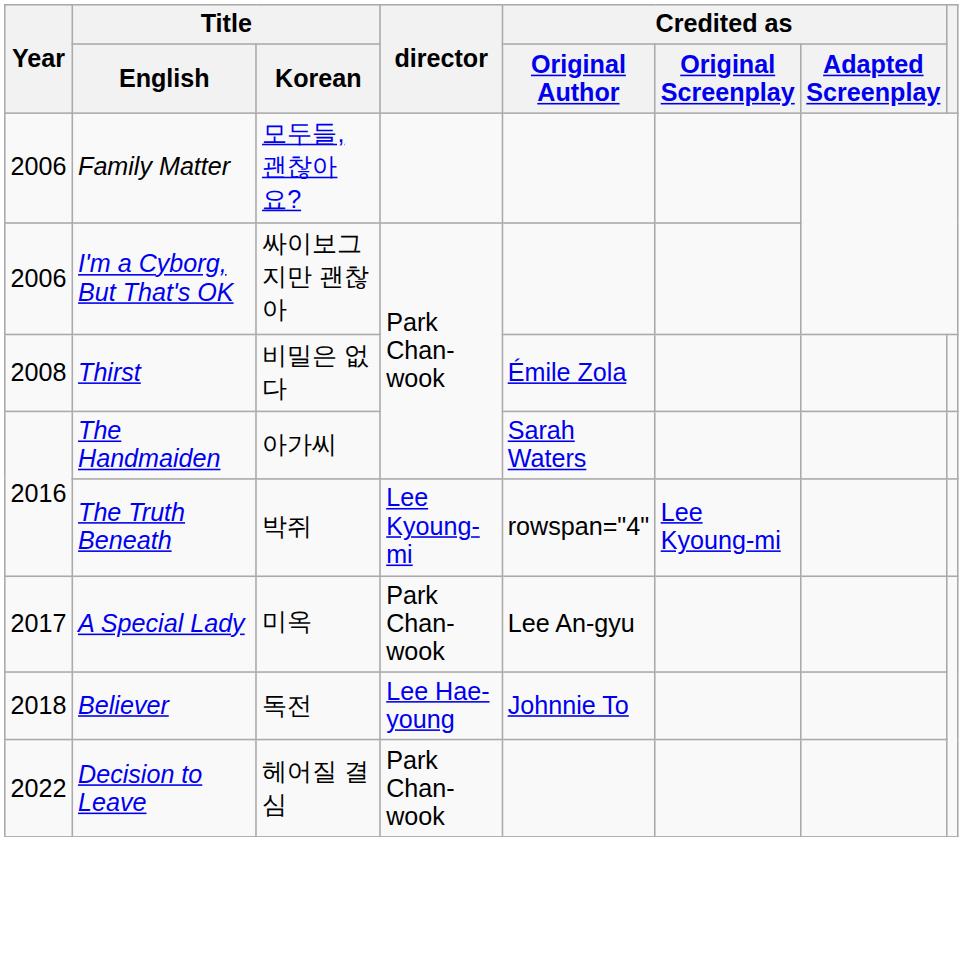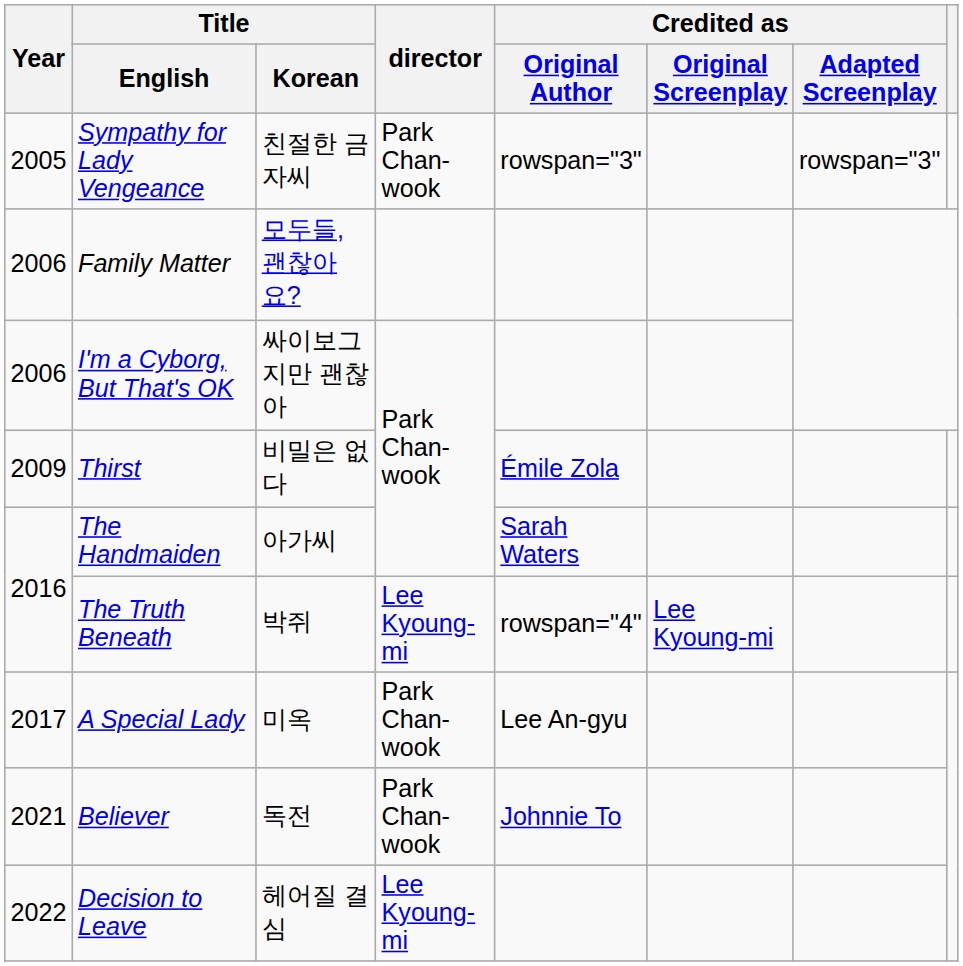+ row: 2005 | Sympathy for Lady Vengeance | 친절한 금자씨 | Park Chan-wook | rowspan="3" | rowspan="3"
Thirst | Year: 2008 -> 2009
Believer | Year: 2018 -> 2021
Believer | director: Lee Hae-young -> Park Chan-wook
Decision to Leave | director: Park Chan-wook -> Lee Kyoung-mi
